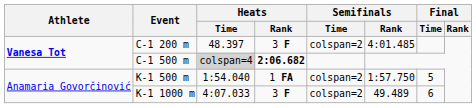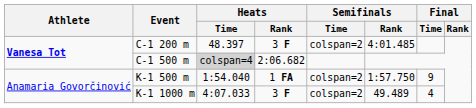C-1 500 m | Heats / Rank: bold -> normal
K-1 500 m | Final / Time: 5 -> 9
K-1 1000 m | Final / Time: 6 -> 4
